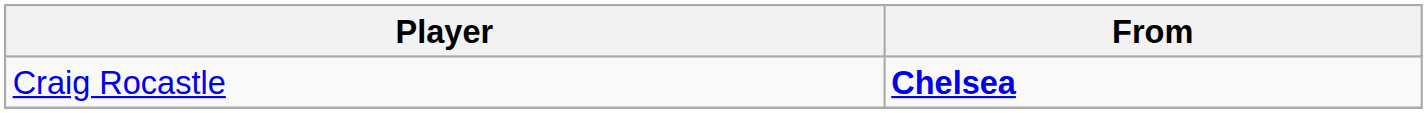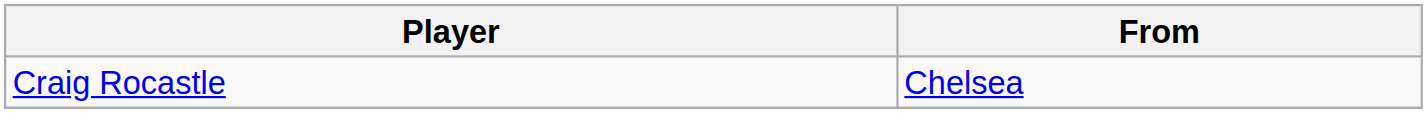Craig Rocastle | From: bold -> normal
